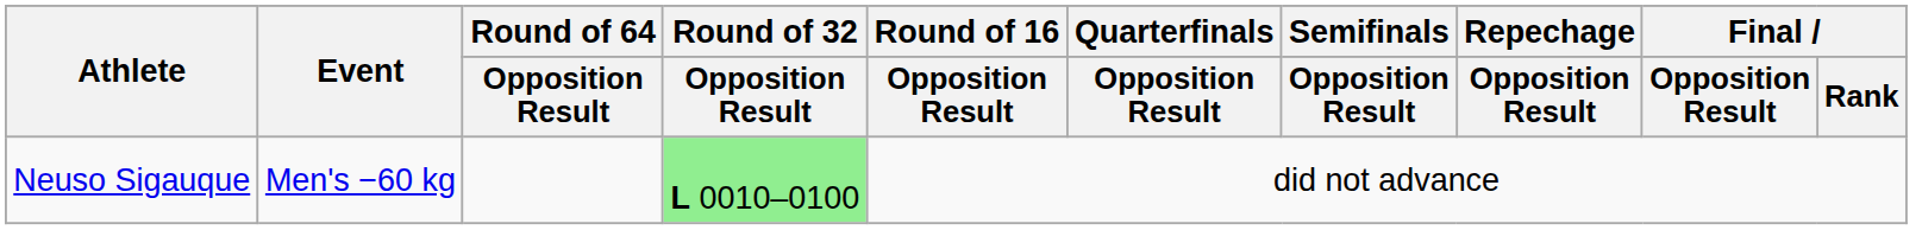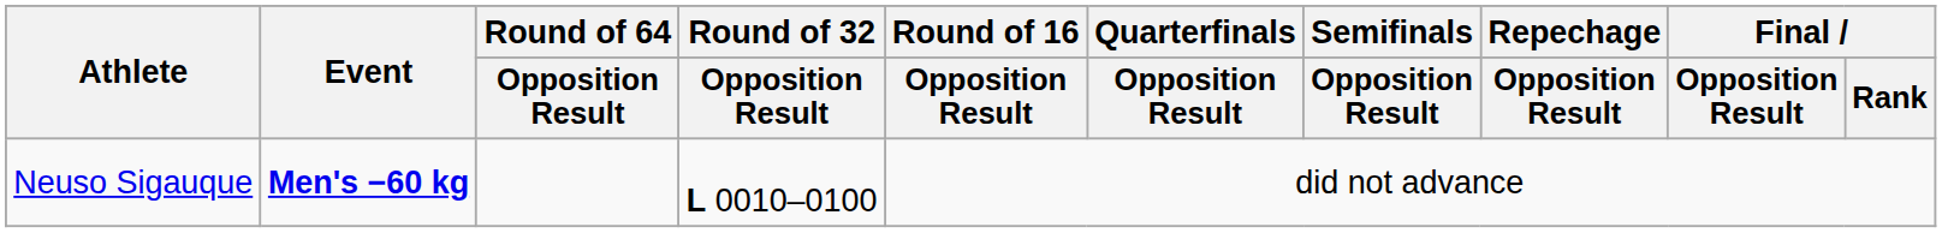Neuso Sigauque | Event: normal -> bold
Neuso Sigauque | Round of 32 / Opposition Result: lightgreen background -> no background
